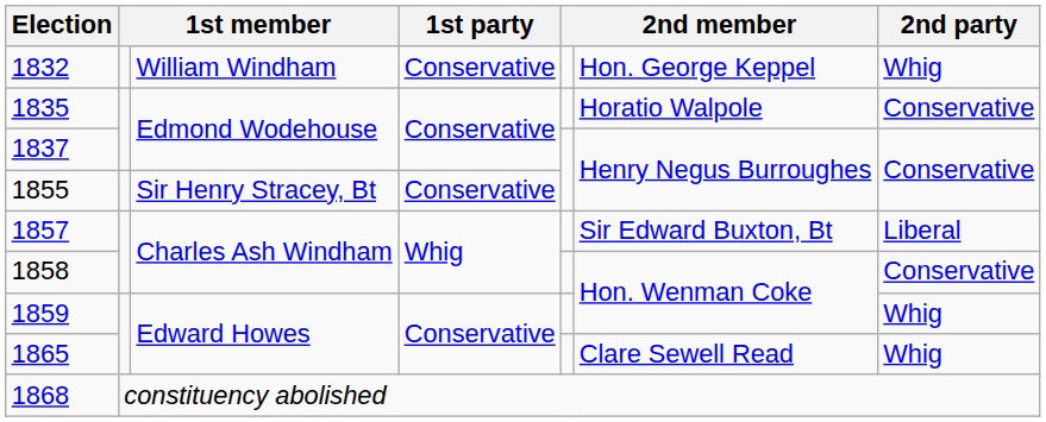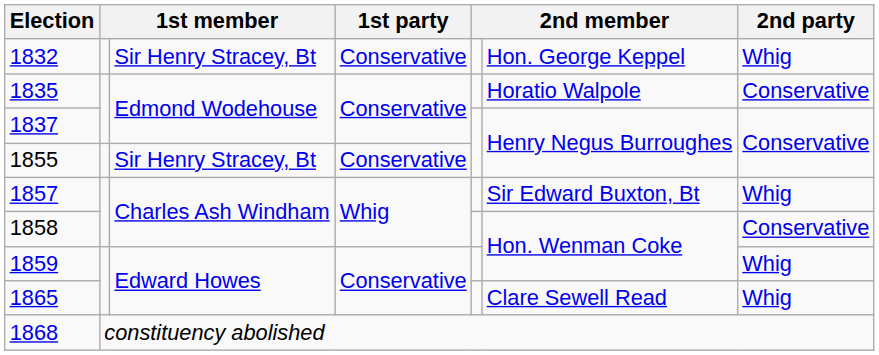1832 | column 3: William Windham -> Sir Henry Stracey, Bt
1857 | 2nd party: Liberal -> Whig
